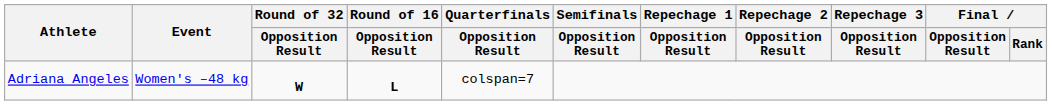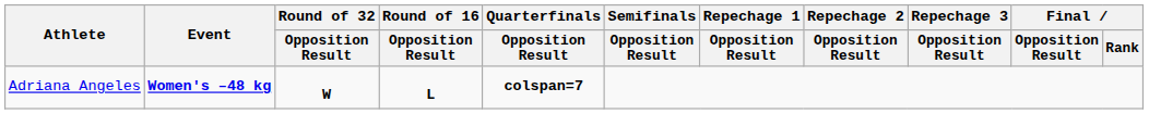Adriana Angeles | Event: normal -> bold
Adriana Angeles | Quarterfinals / Opposition Result: normal -> bold
